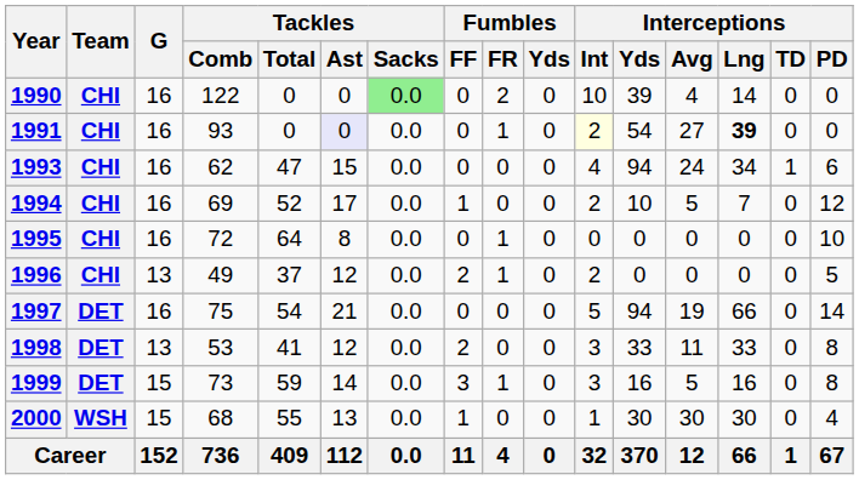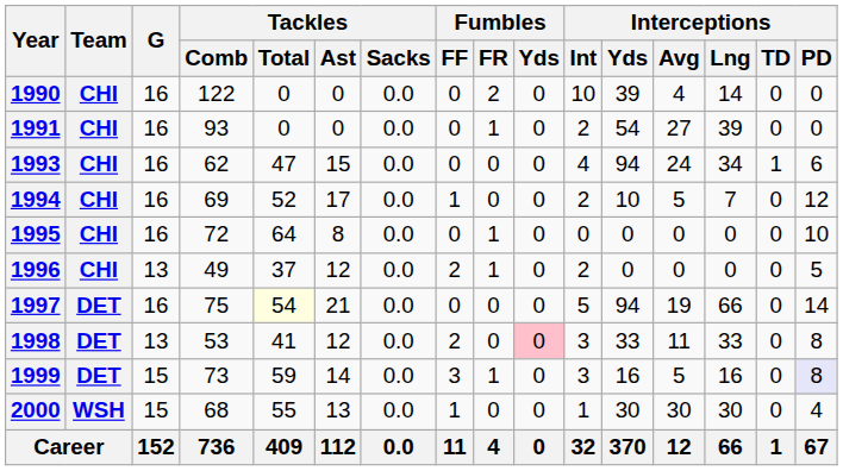1990 | Tackles / Sacks: lightgreen background -> no background
1991 | Tackles / Ast: lavender background -> no background
1991 | Interceptions / Int: lightyellow background -> no background
1991 | Interceptions / Lng: bold -> normal
1997 | Tackles / Total: no background -> lightyellow background
1998 | Fumbles / Yds: no background -> pink background
1999 | Interceptions / PD: no background -> lavender background
